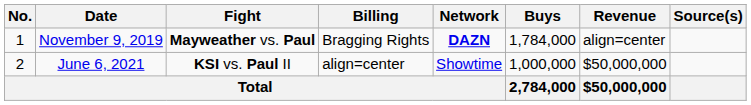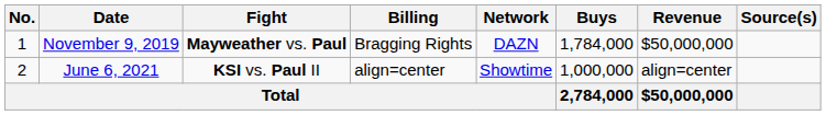November 9, 2019 | Network: bold -> normal
November 9, 2019 | Revenue: align=center -> $50,000,000
June 6, 2021 | Revenue: $50,000,000 -> align=center
